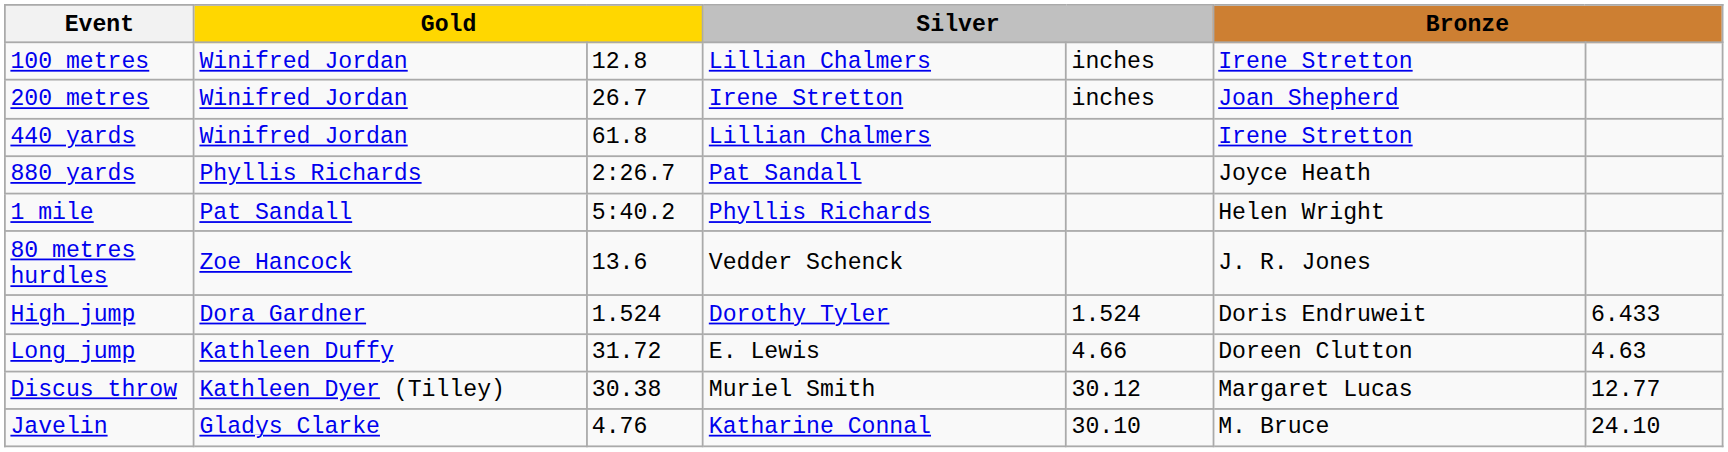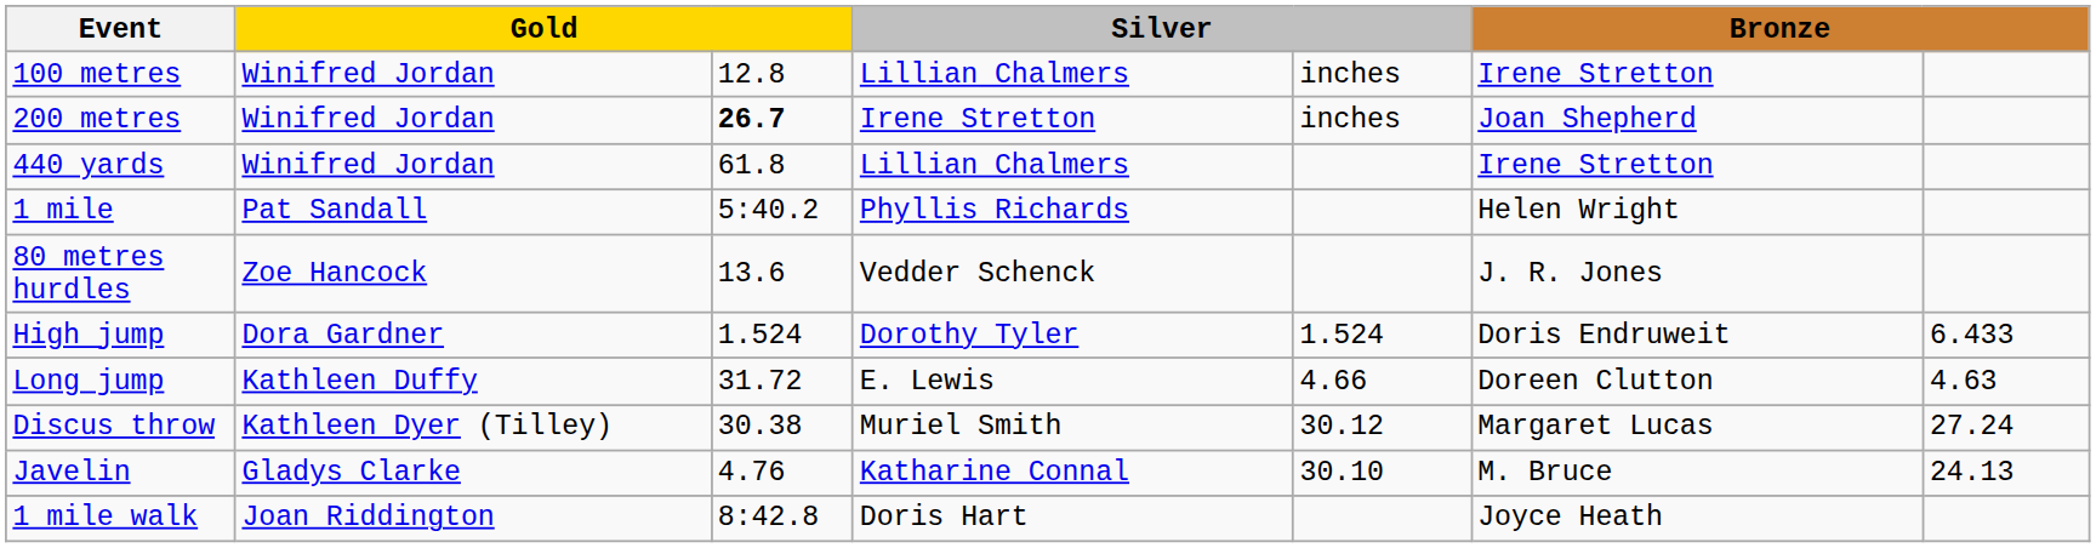200 metres | column 3: normal -> bold
- row: 880 yards | Phyllis Richards | 2:26.7 | Pat Sandall | Joyce Heath
Discus throw | column 7: 12.77 -> 27.24
Javelin | column 7: 24.10 -> 24.13
+ row: 1 mile walk | Joan Riddington | 8:42.8 | Doris Hart | Joyce Heath
